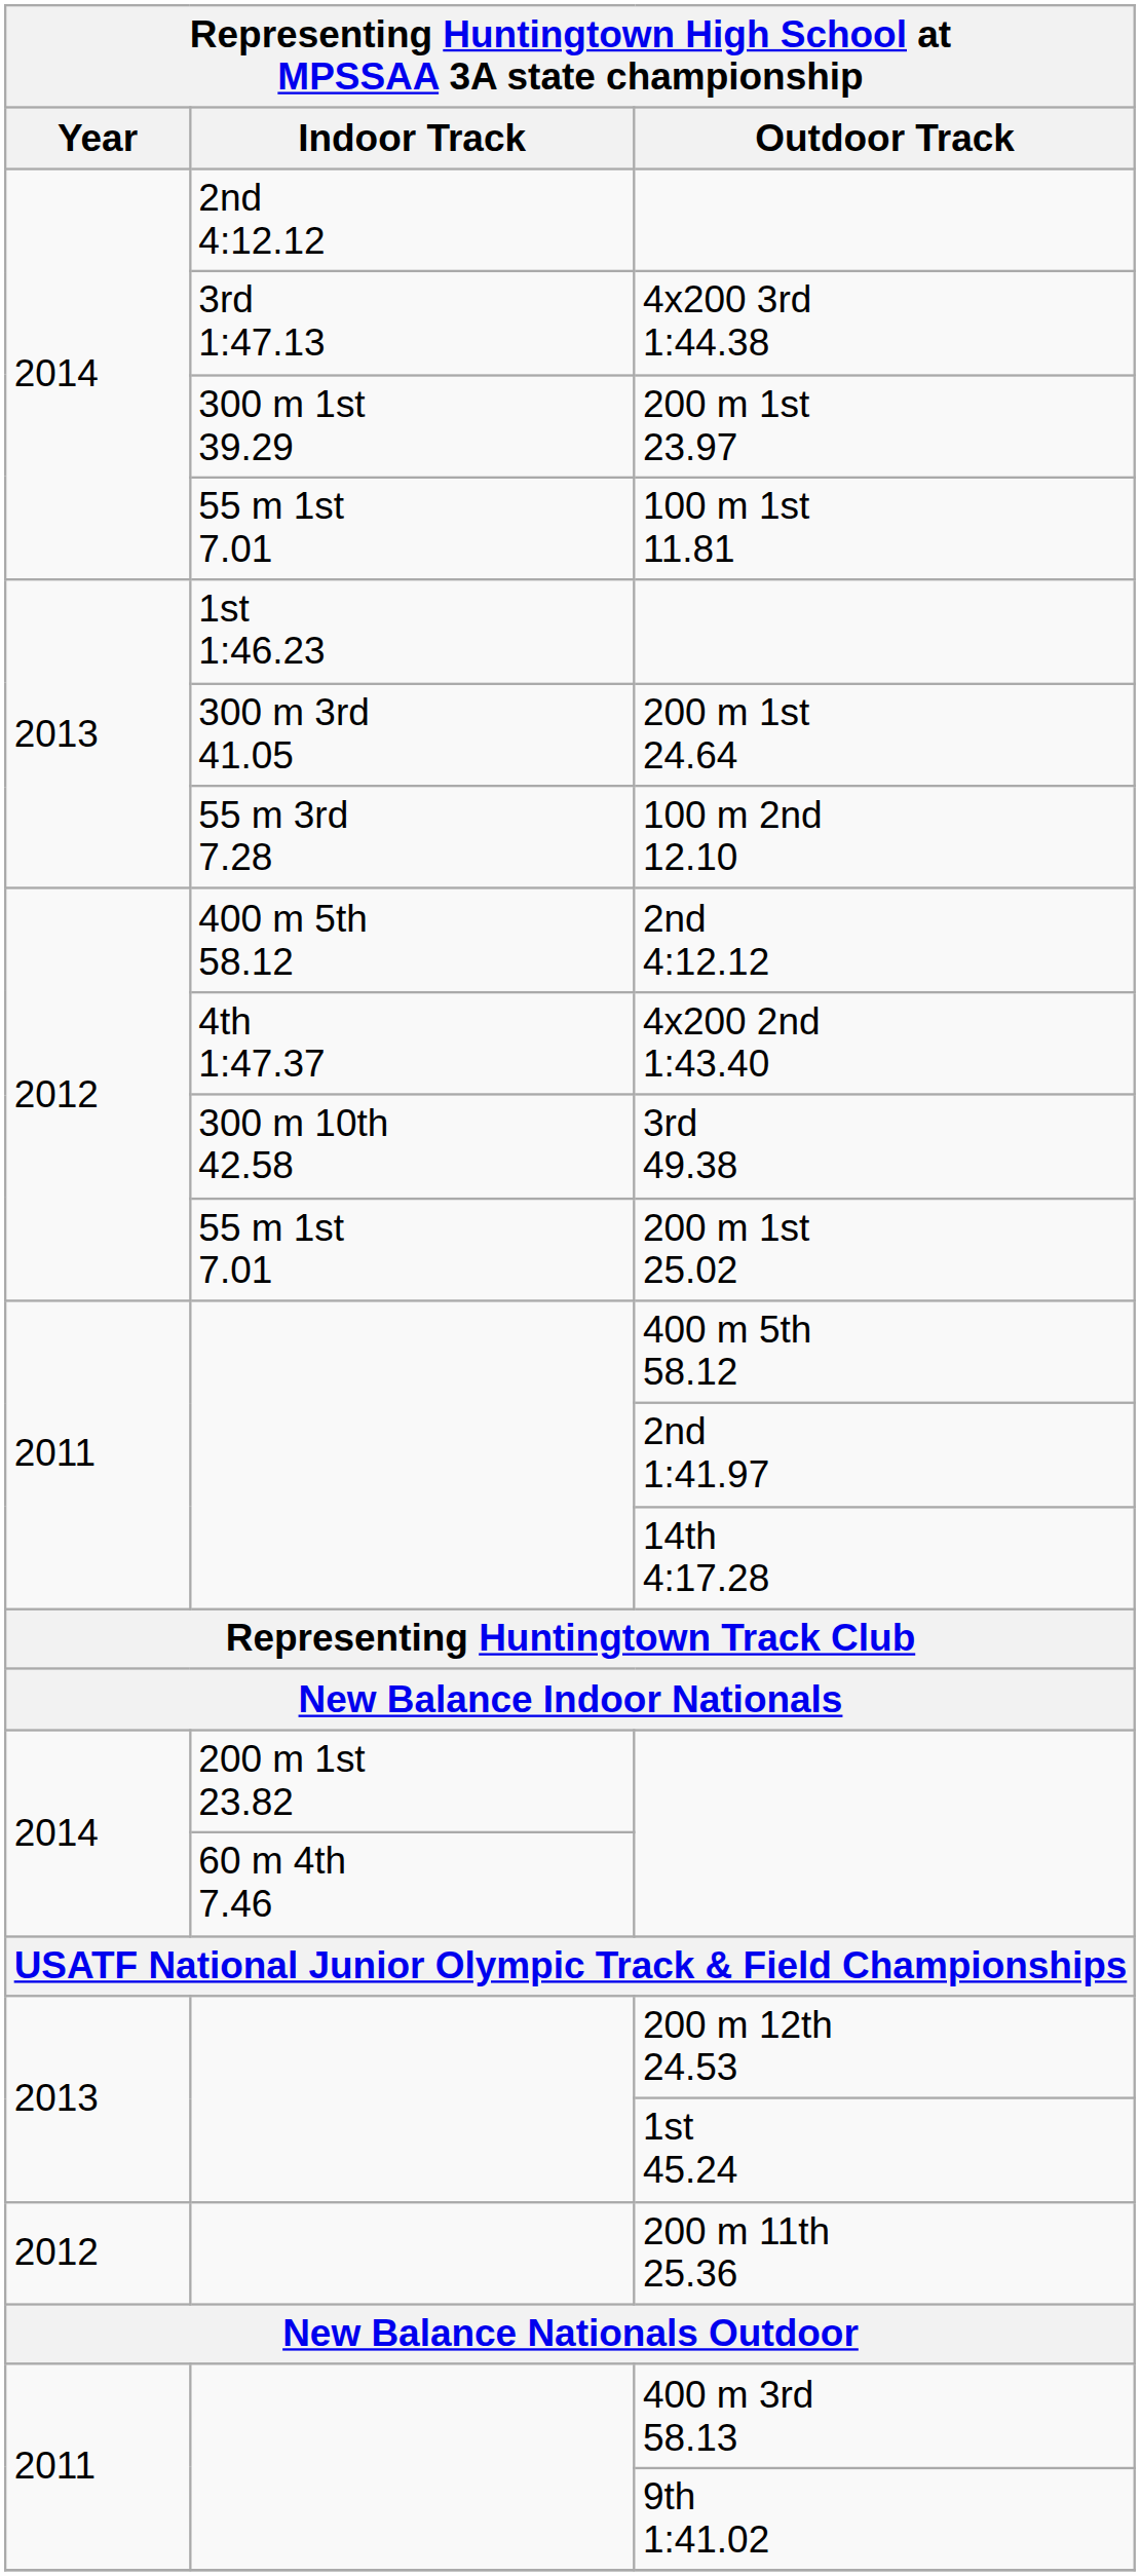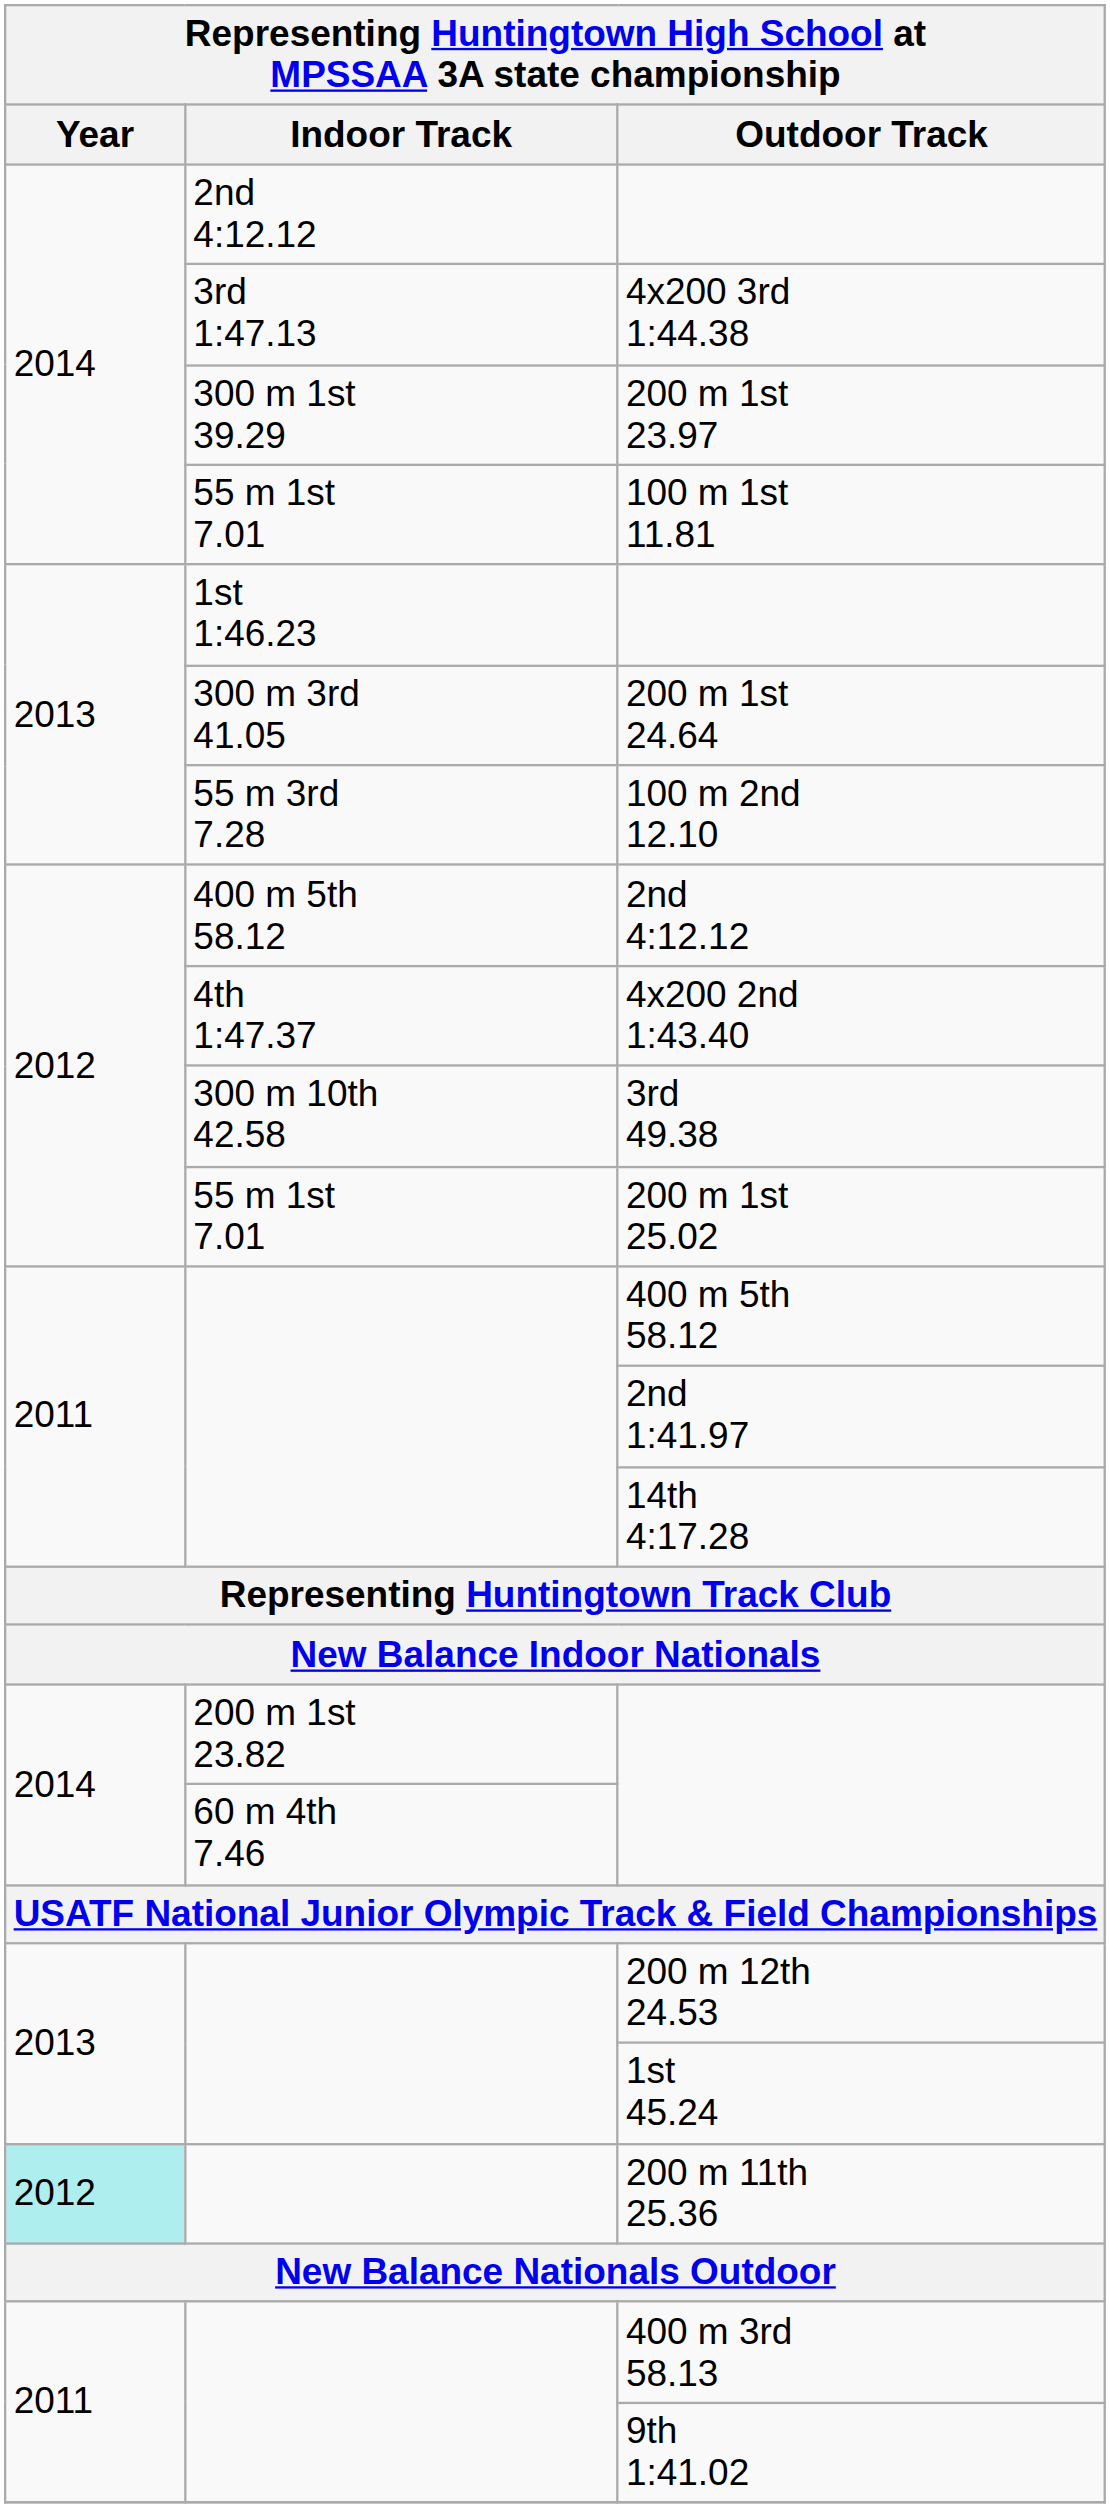200 m 11th 25.36 | Year: no background -> paleturquoise background
